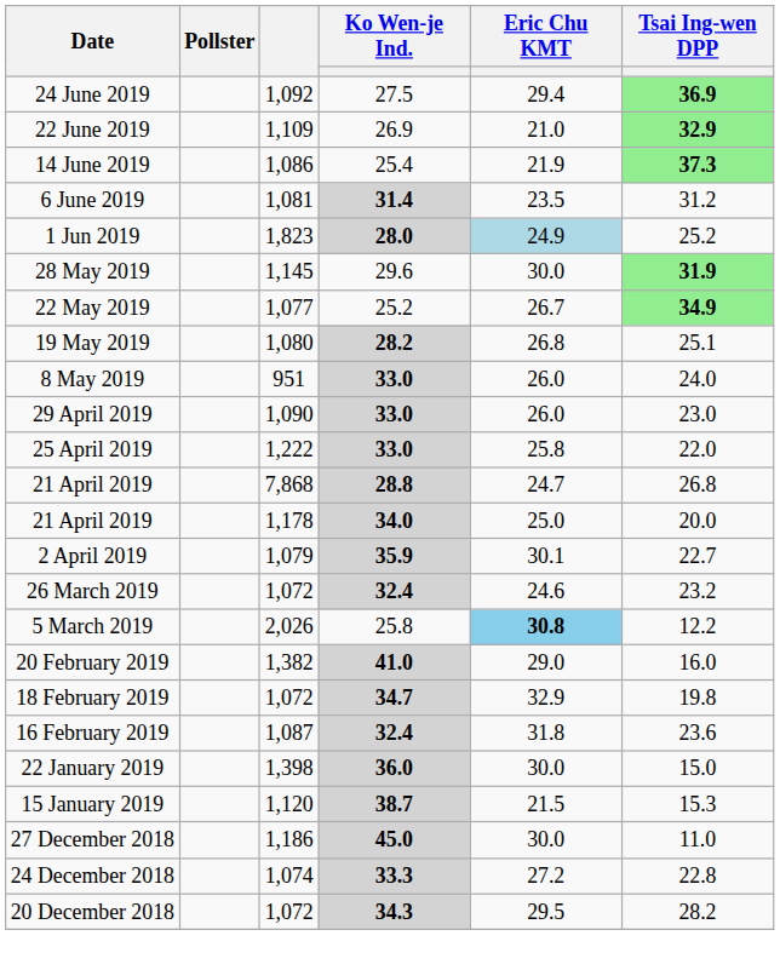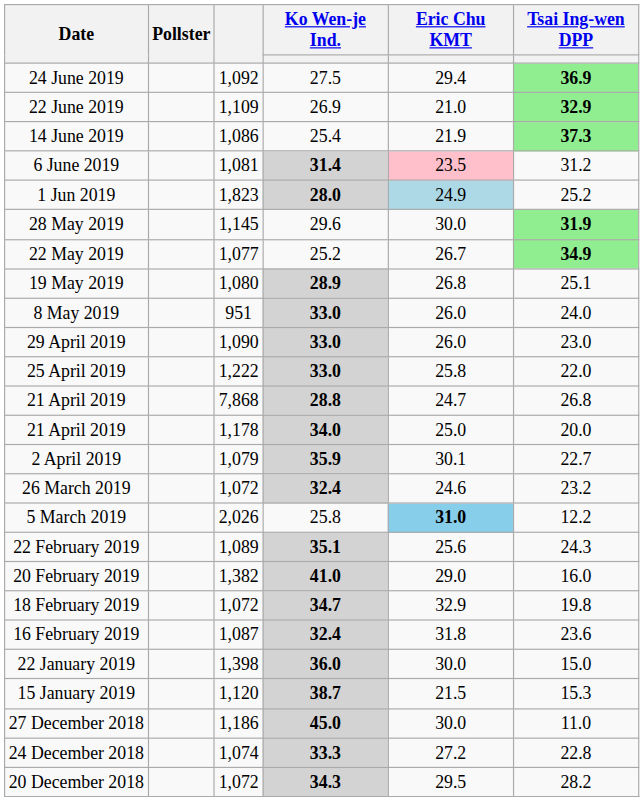6 June 2019 | Eric Chu KMT: no background -> pink background
19 May 2019 | Ko Wen-je Ind.: 28.2 -> 28.9
5 March 2019 | Eric Chu KMT: 30.8 -> 31.0
+ row: 22 February 2019 | 1,089 | 35.1 | 25.6 | 24.3
